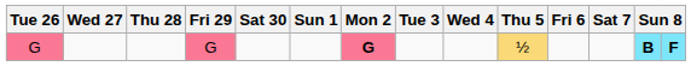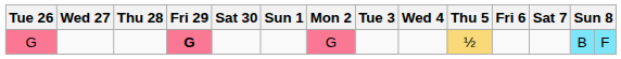row 2 | Fri 29: normal -> bold
row 2 | Mon 2: bold -> normal
row 2 | column 13: bold -> normal
row 2 | column 14: bold -> normal
